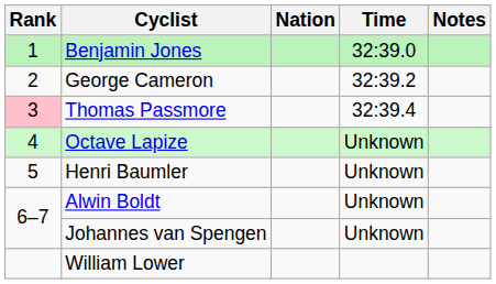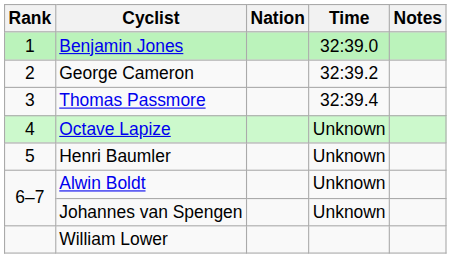Thomas Passmore | Rank: pink background -> no background
